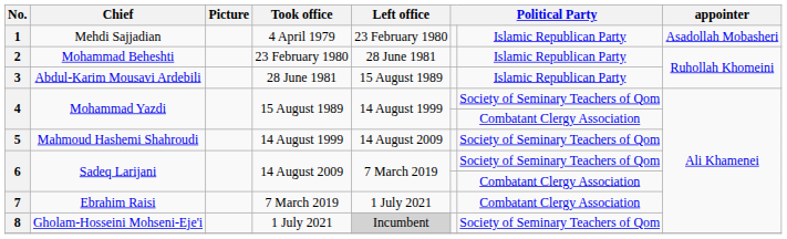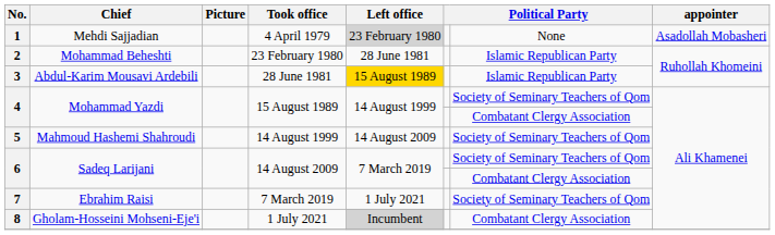1 | Left office: no background -> lightgrey background
1 | column 7: Islamic Republican Party -> None
3 | Left office: no background -> gold background
7 | column 7: Combatant Clergy Association -> Society of Seminary Teachers of Qom
8 | column 7: Society of Seminary Teachers of Qom -> Combatant Clergy Association
